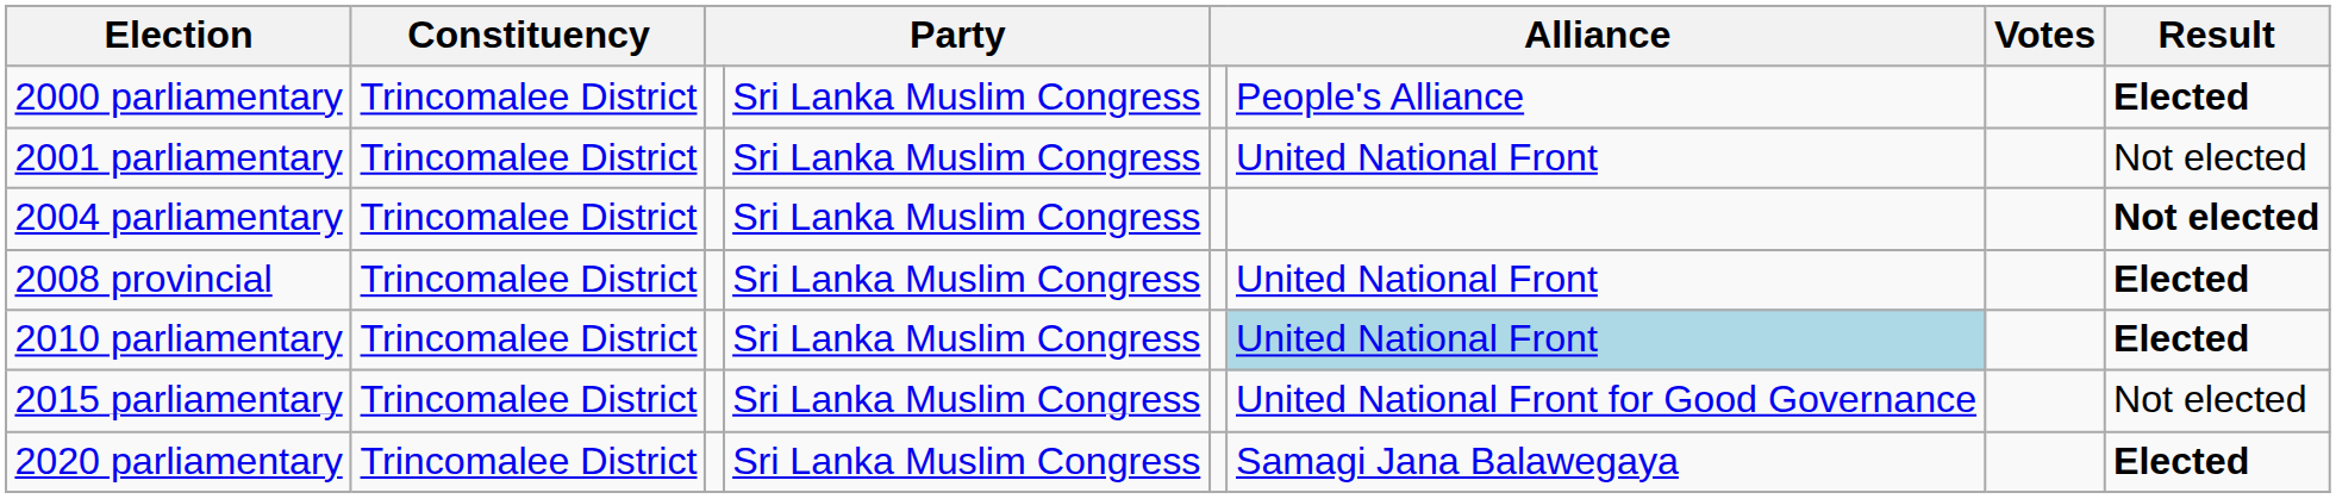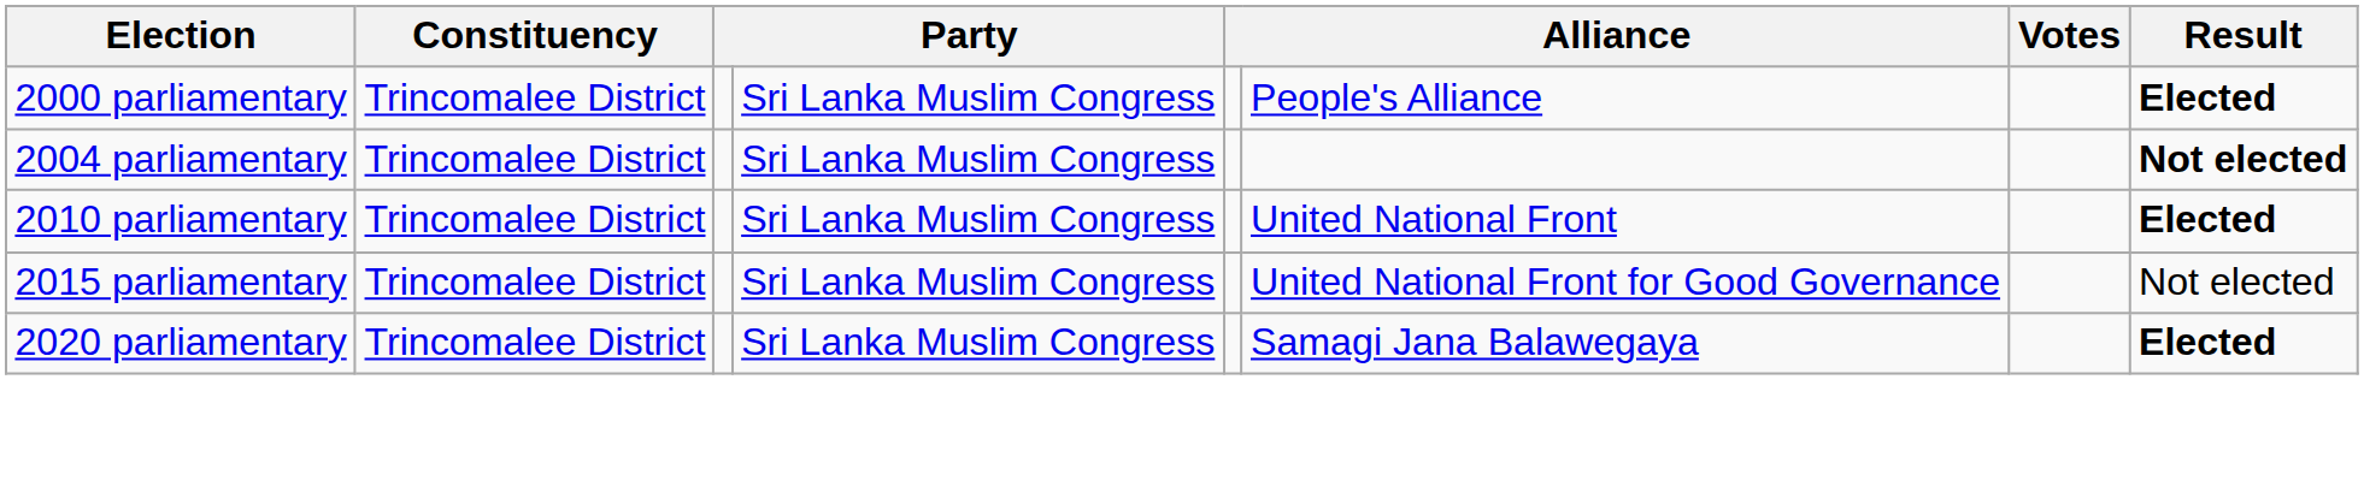- row: 2001 parliamentary | Trincomalee District | Sri Lanka Muslim Congress | United National Front | Not elected
- row: 2008 provincial | Trincomalee District | Sri Lanka Muslim Congress | United National Front | Elected
2010 parliamentary | column 6: lightblue background -> no background
